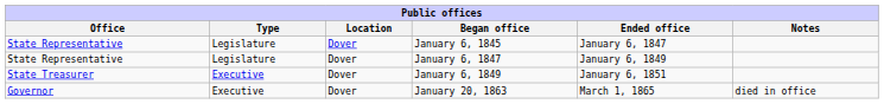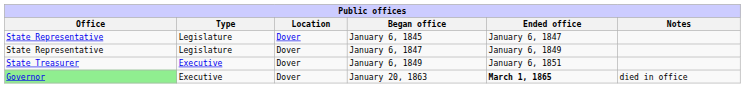January 20, 1863 | Office: no background -> lightgreen background
January 20, 1863 | Ended office: normal -> bold
